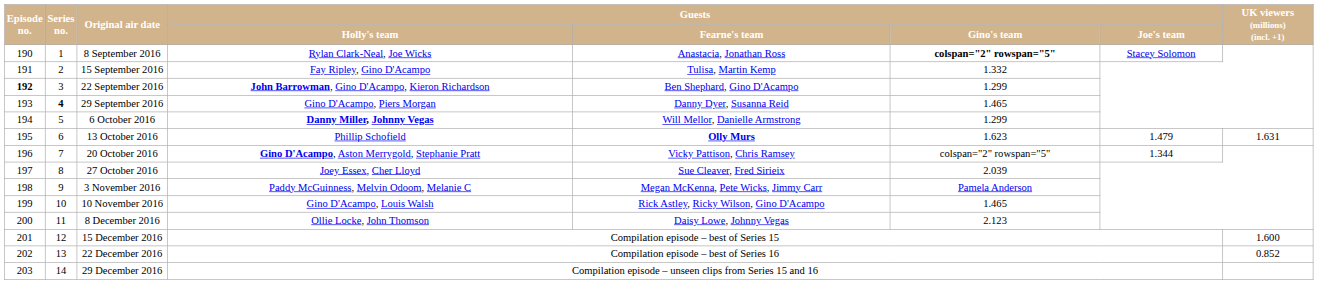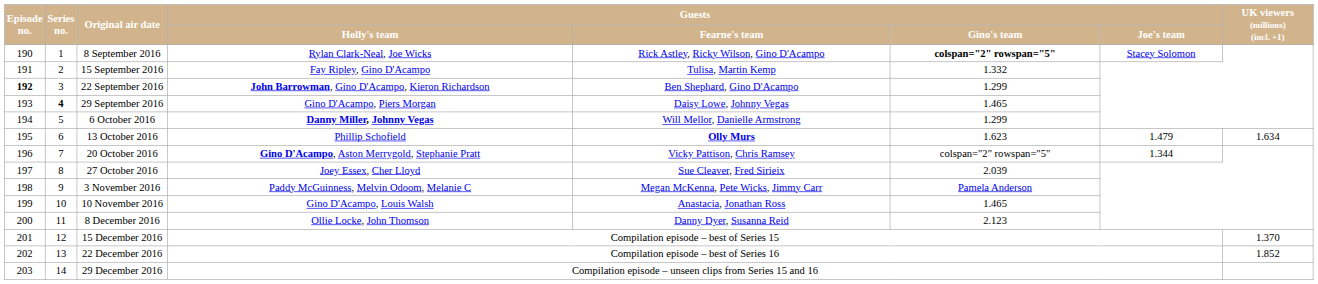8 September 2016 | Guests / Fearne's team: Anastacia, Jonathan Ross -> Rick Astley, Ricky Wilson, Gino D'Acampo
29 September 2016 | Guests / Fearne's team: Danny Dyer, Susanna Reid -> Daisy Lowe, Johnny Vegas
13 October 2016 | UK viewers (millions) (incl. +1): 1.631 -> 1.634
10 November 2016 | Guests / Fearne's team: Rick Astley, Ricky Wilson, Gino D'Acampo -> Anastacia, Jonathan Ross
8 December 2016 | Guests / Fearne's team: Daisy Lowe, Johnny Vegas -> Danny Dyer, Susanna Reid
15 December 2016 | UK viewers (millions) (incl. +1): 1.600 -> 1.370
22 December 2016 | UK viewers (millions) (incl. +1): 0.852 -> 1.852
